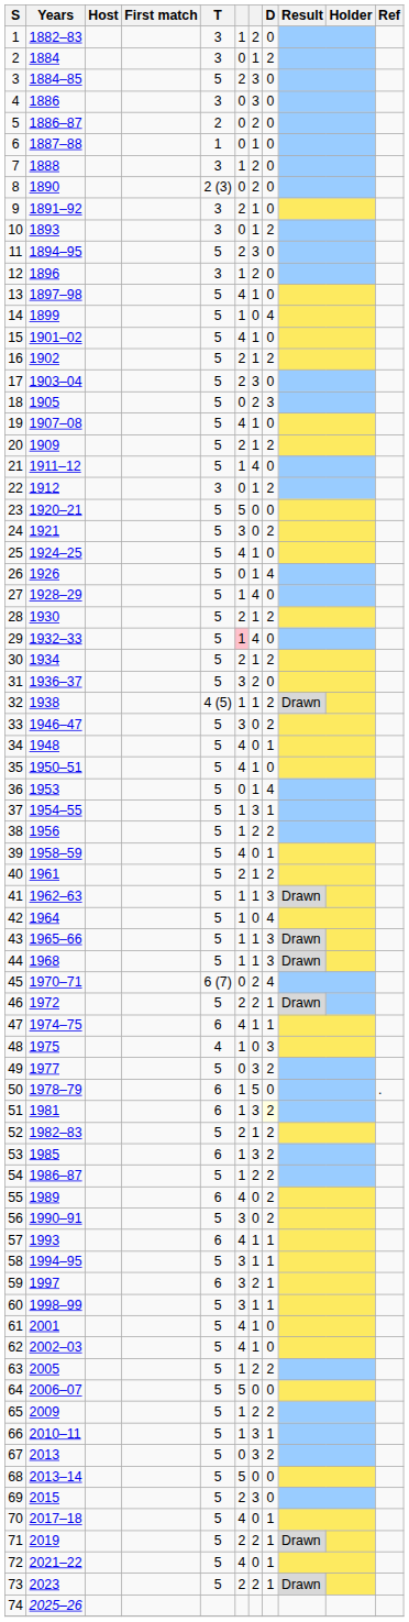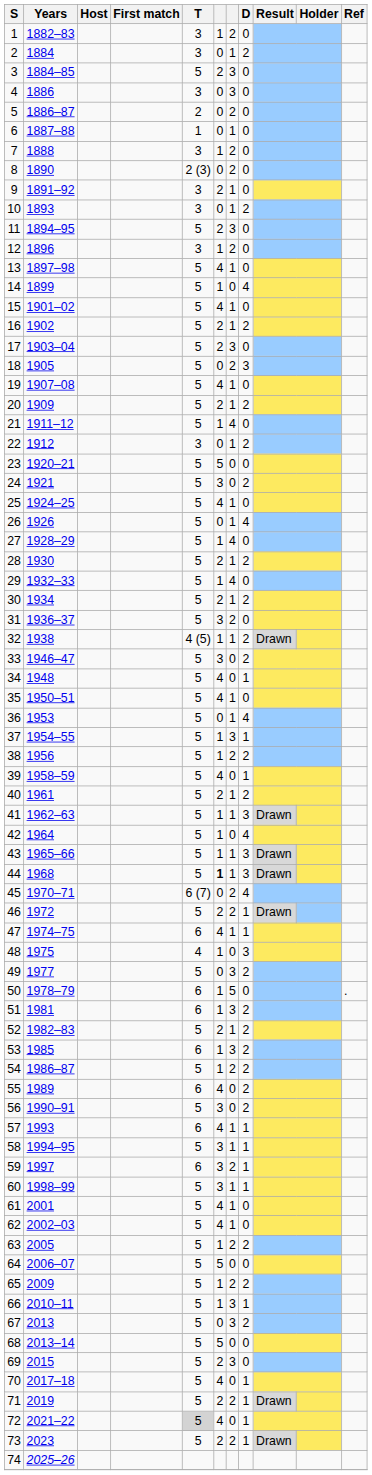29 | column 6: pink background -> no background
44 | column 6: normal -> bold
51 | D: lightyellow background -> no background
72 | T: no background -> lightgrey background
